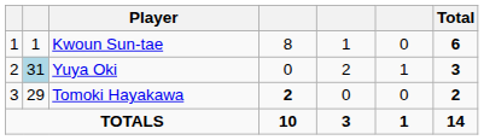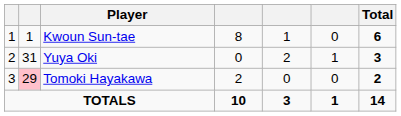Yuya Oki | column 2: lightblue background -> no background
Tomoki Hayakawa | column 2: no background -> pink background
Tomoki Hayakawa | column 4: bold -> normal
